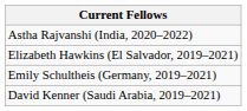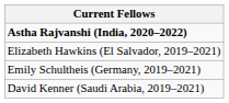row 2 | column 1: normal -> bold
